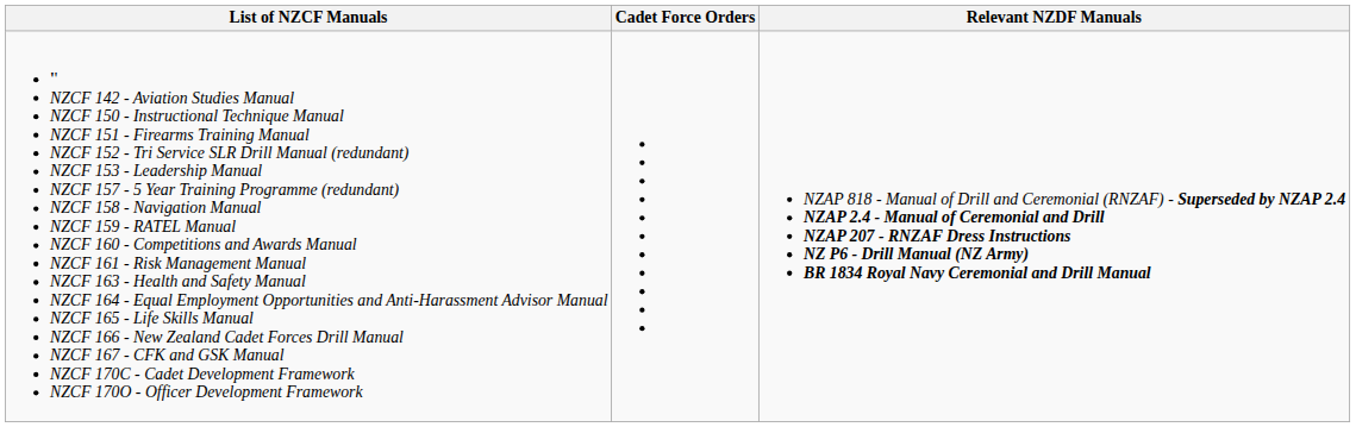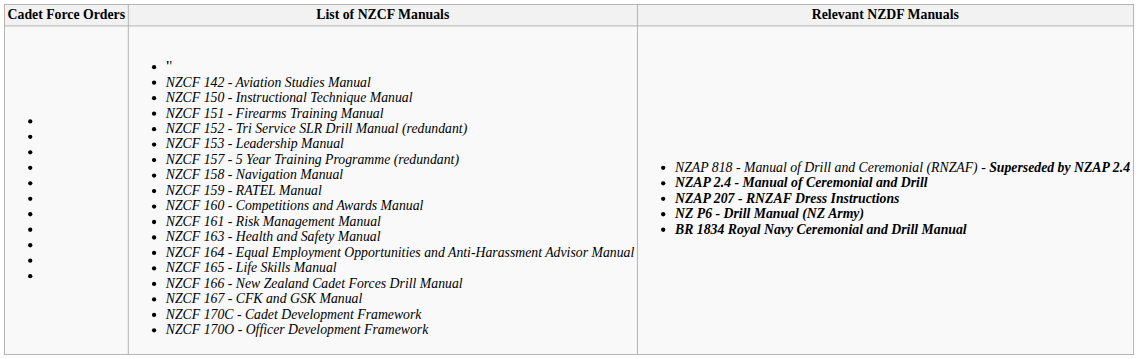columns swapped: Cadet Force Orders <-> List of NZCF Manuals
